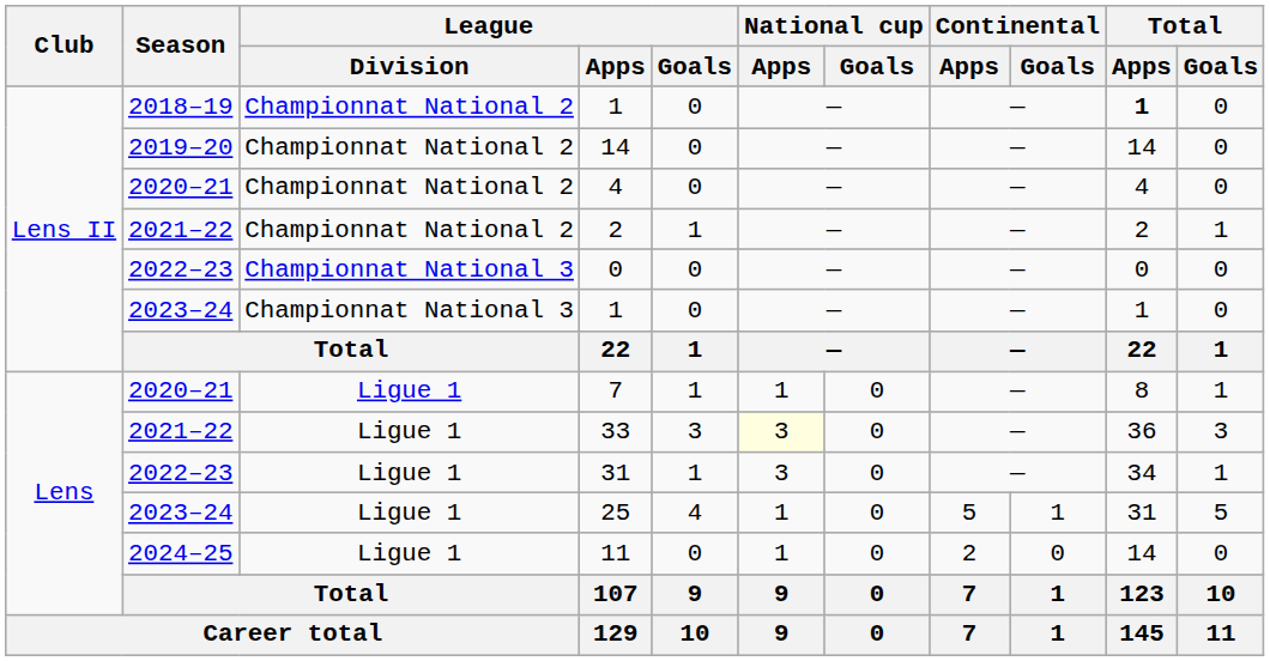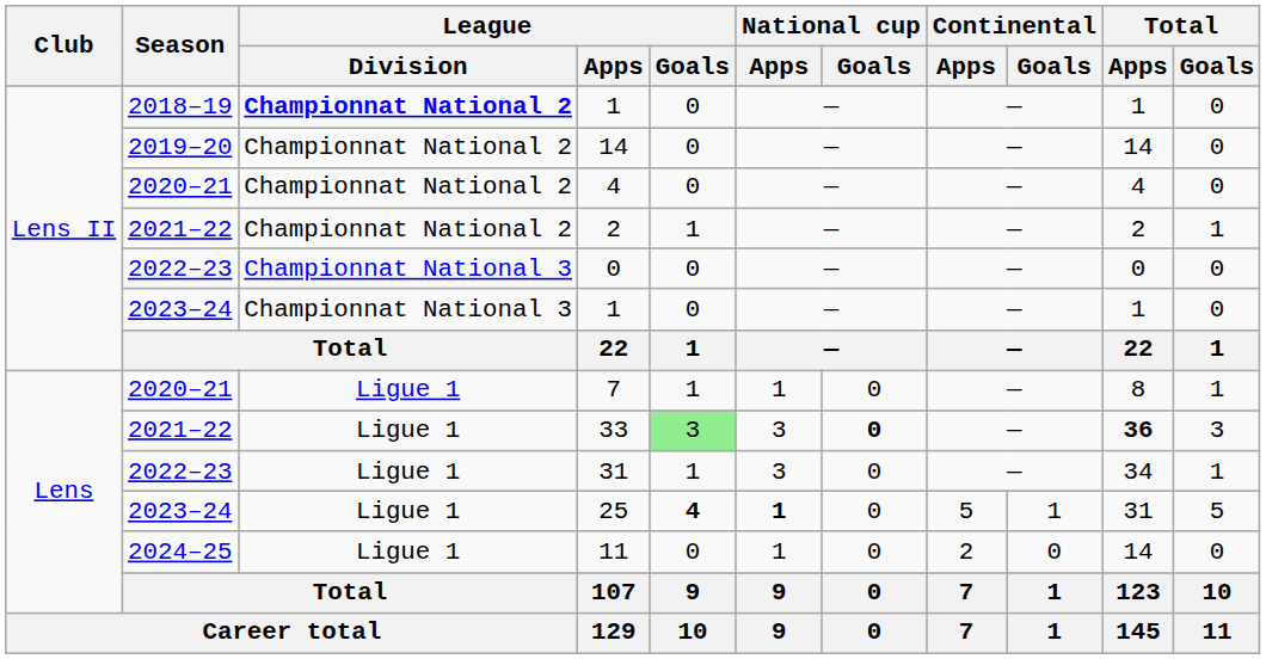2018–19 / 1 | League / Division: normal -> bold
2018–19 / 1 | Total / Apps: bold -> normal
33 | League / Goals: no background -> lightgreen background
33 | National cup / Apps: lightyellow background -> no background
33 | National cup / Goals: normal -> bold
33 | Total / Apps: normal -> bold
25 | League / Goals: normal -> bold
25 | National cup / Apps: normal -> bold
